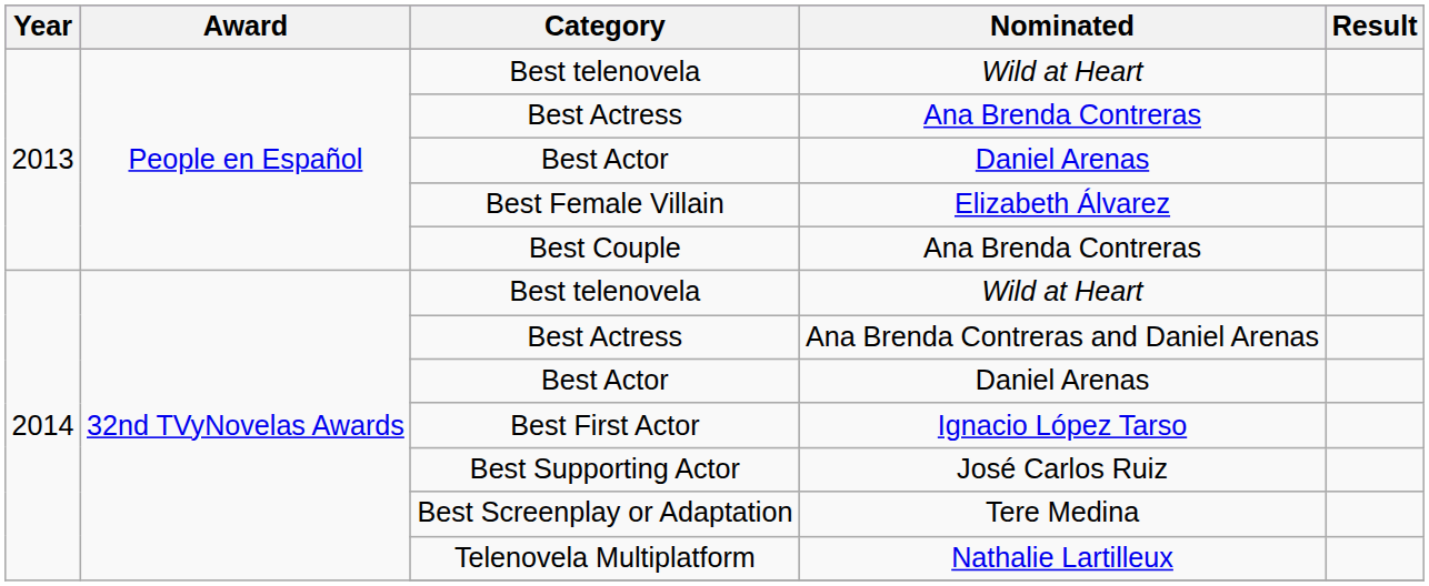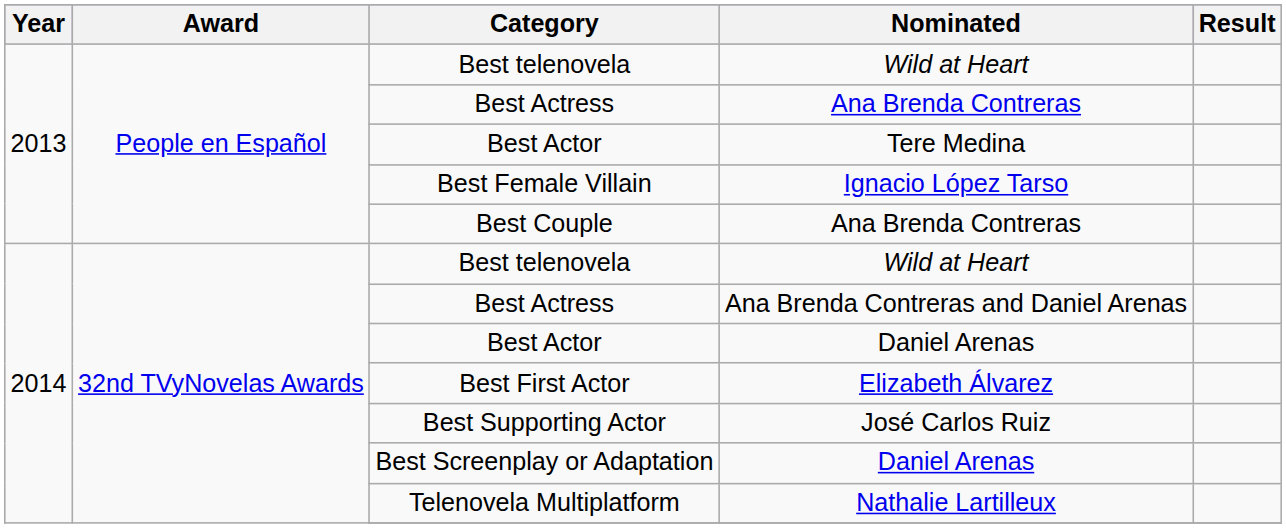2013 / Best Actor | Nominated: Daniel Arenas -> Tere Medina
Best Female Villain | Nominated: Elizabeth Álvarez -> Ignacio López Tarso
Best First Actor | Nominated: Ignacio López Tarso -> Elizabeth Álvarez
Best Screenplay or Adaptation | Nominated: Tere Medina -> Daniel Arenas
